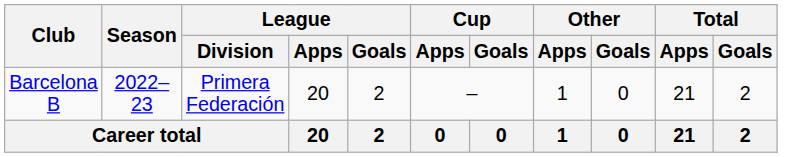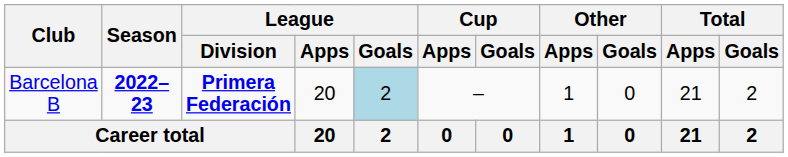Barcelona B | Season: normal -> bold
Barcelona B | League / Division: normal -> bold
Barcelona B | League / Goals: no background -> lightblue background
